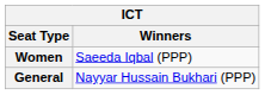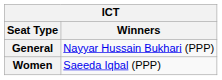rows swapped: General <-> Women
